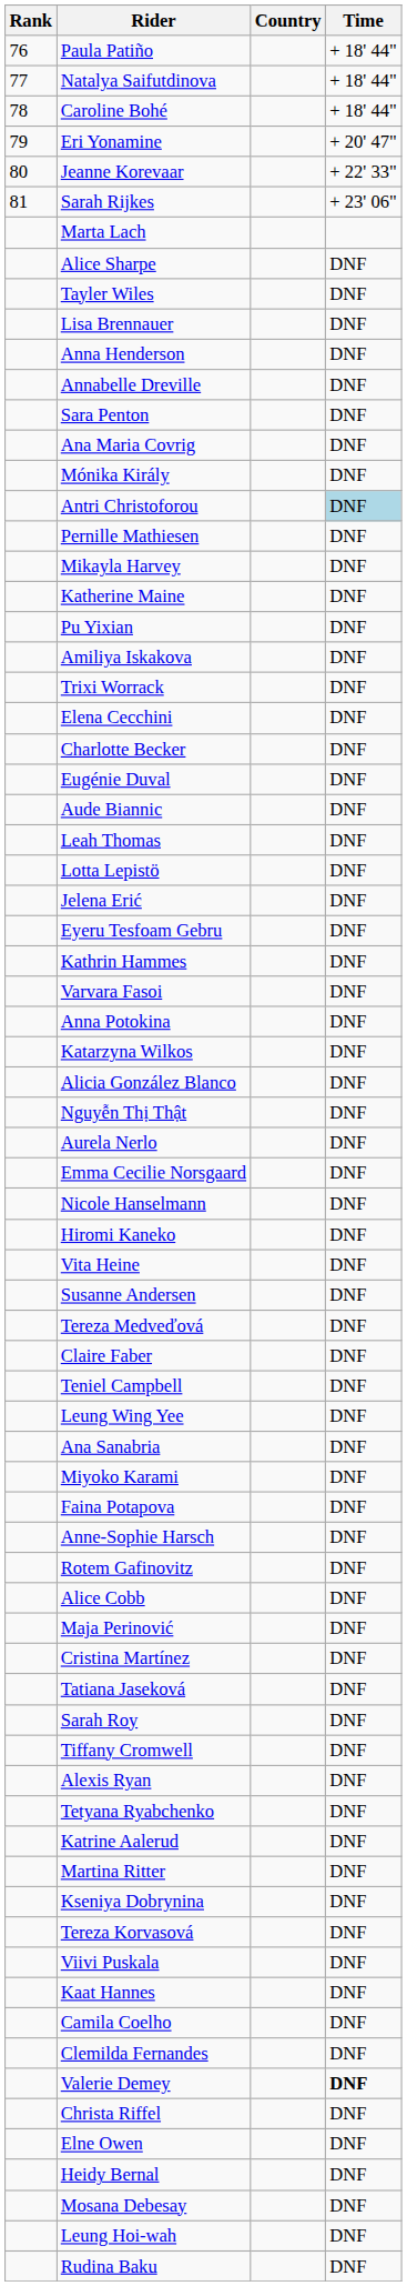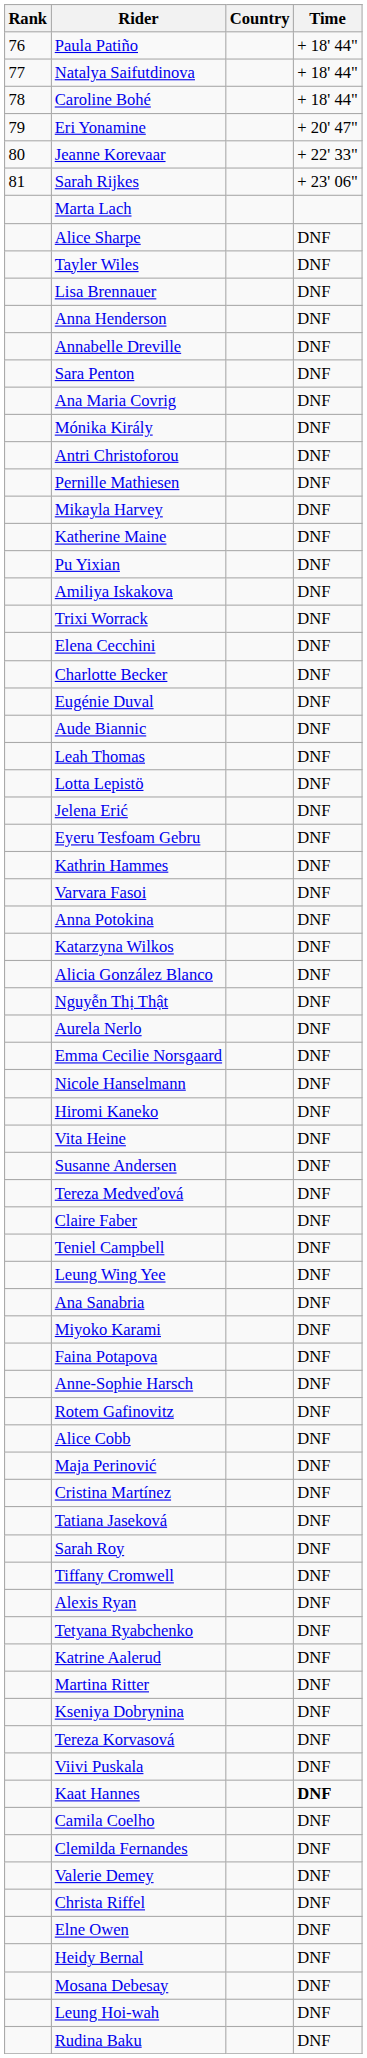Antri Christoforou | Time: lightblue background -> no background
Kaat Hannes | Time: normal -> bold
Valerie Demey | Time: bold -> normal
